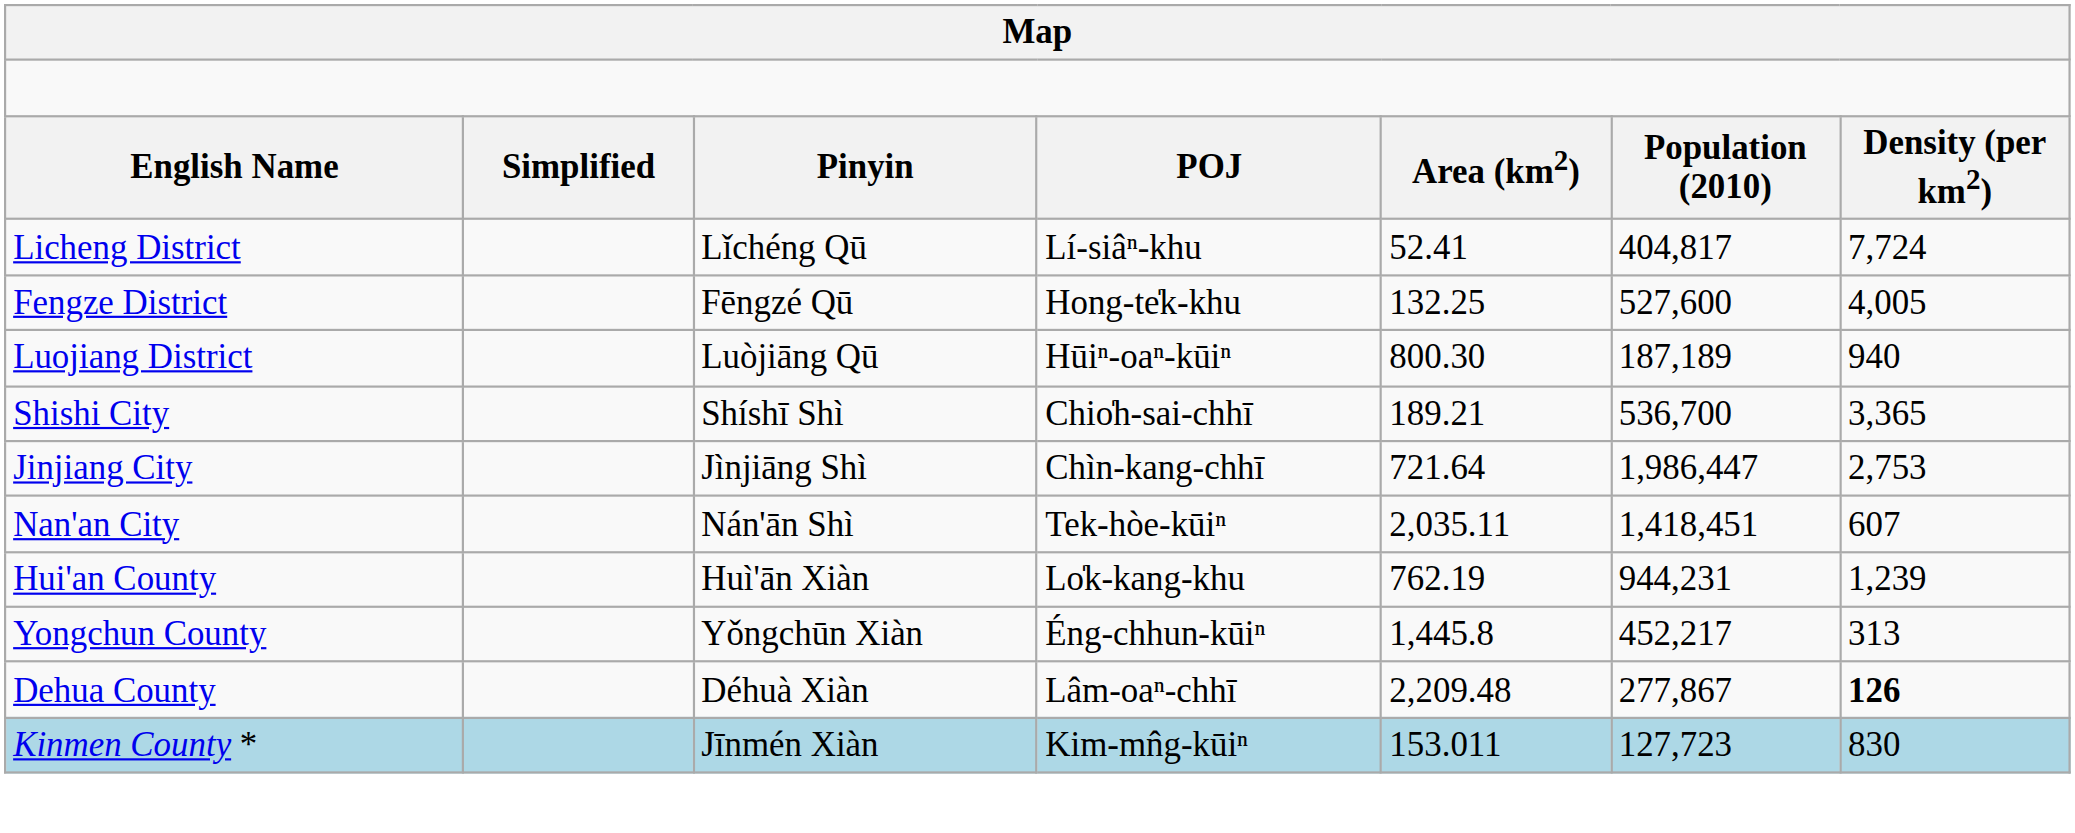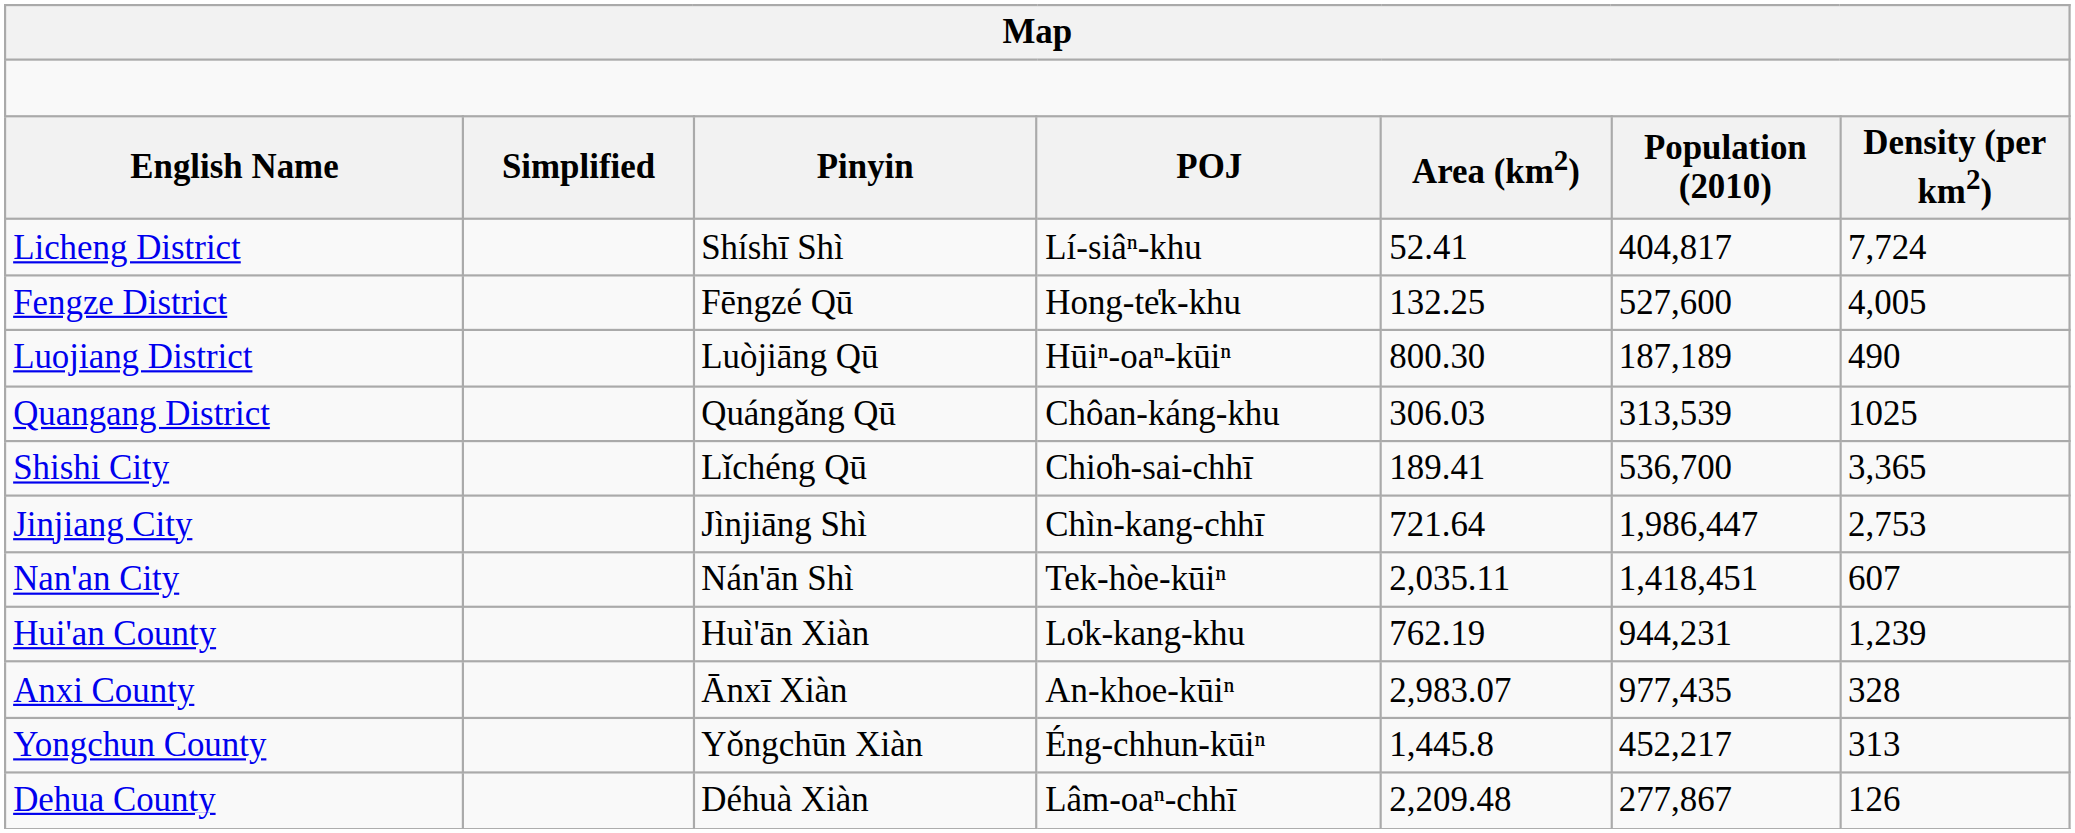Licheng District | column 3: Lǐchéng Qū -> Shíshī Shì
Luojiang District | column 7: 940 -> 490
+ row: Quangang District | Quángǎng Qū | Chôan-káng-khu | 306.03 | 313,539 | 1025
Shishi City | column 3: Shíshī Shì -> Lǐchéng Qū
Shishi City | column 5: 189.21 -> 189.41
+ row: Anxi County | Ānxī Xiàn | An-khoe-kūiⁿ | 2,983.07 | 977,435 | 328
Dehua County | column 7: bold -> normal
- row: Kinmen County * | Jīnmén Xiàn | Kim-mn̂g-kūiⁿ | 153.011 | 127,723 | 830
